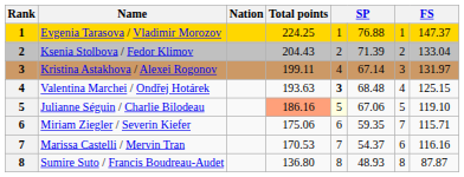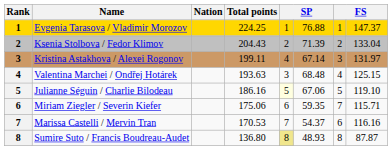Valentina Marchei / Ondřej Hotárek | column 5: bold -> normal
Julianne Séguin / Charlie Bilodeau | Total points: lightsalmon background -> no background
Sumire Suto / Francis Boudreau-Audet | column 5: no background -> khaki background
